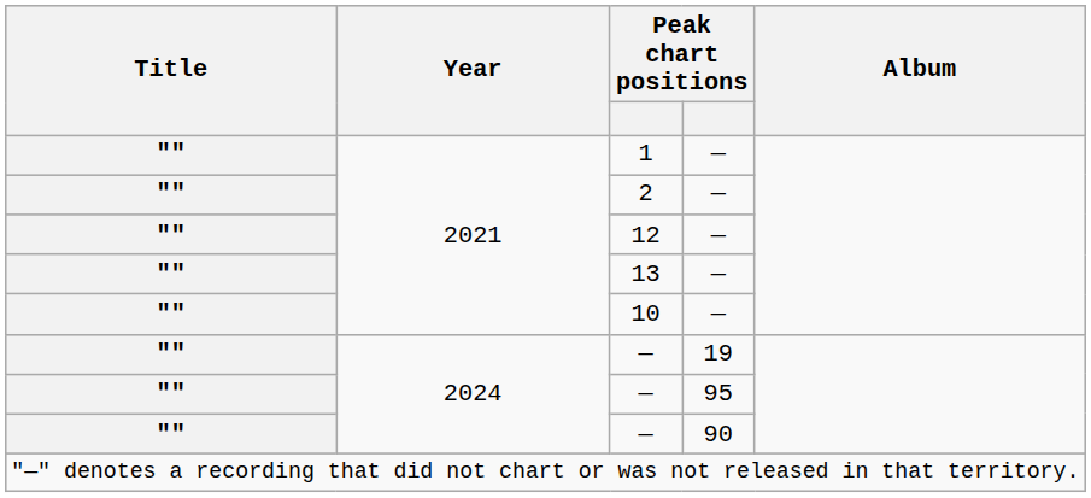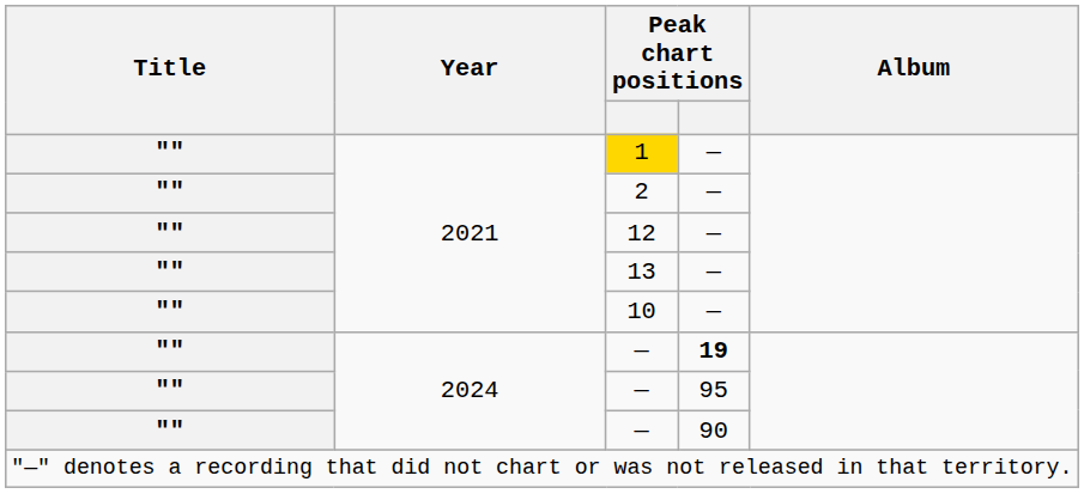1 | column 3: no background -> gold background
— / 19 | column 4: normal -> bold
